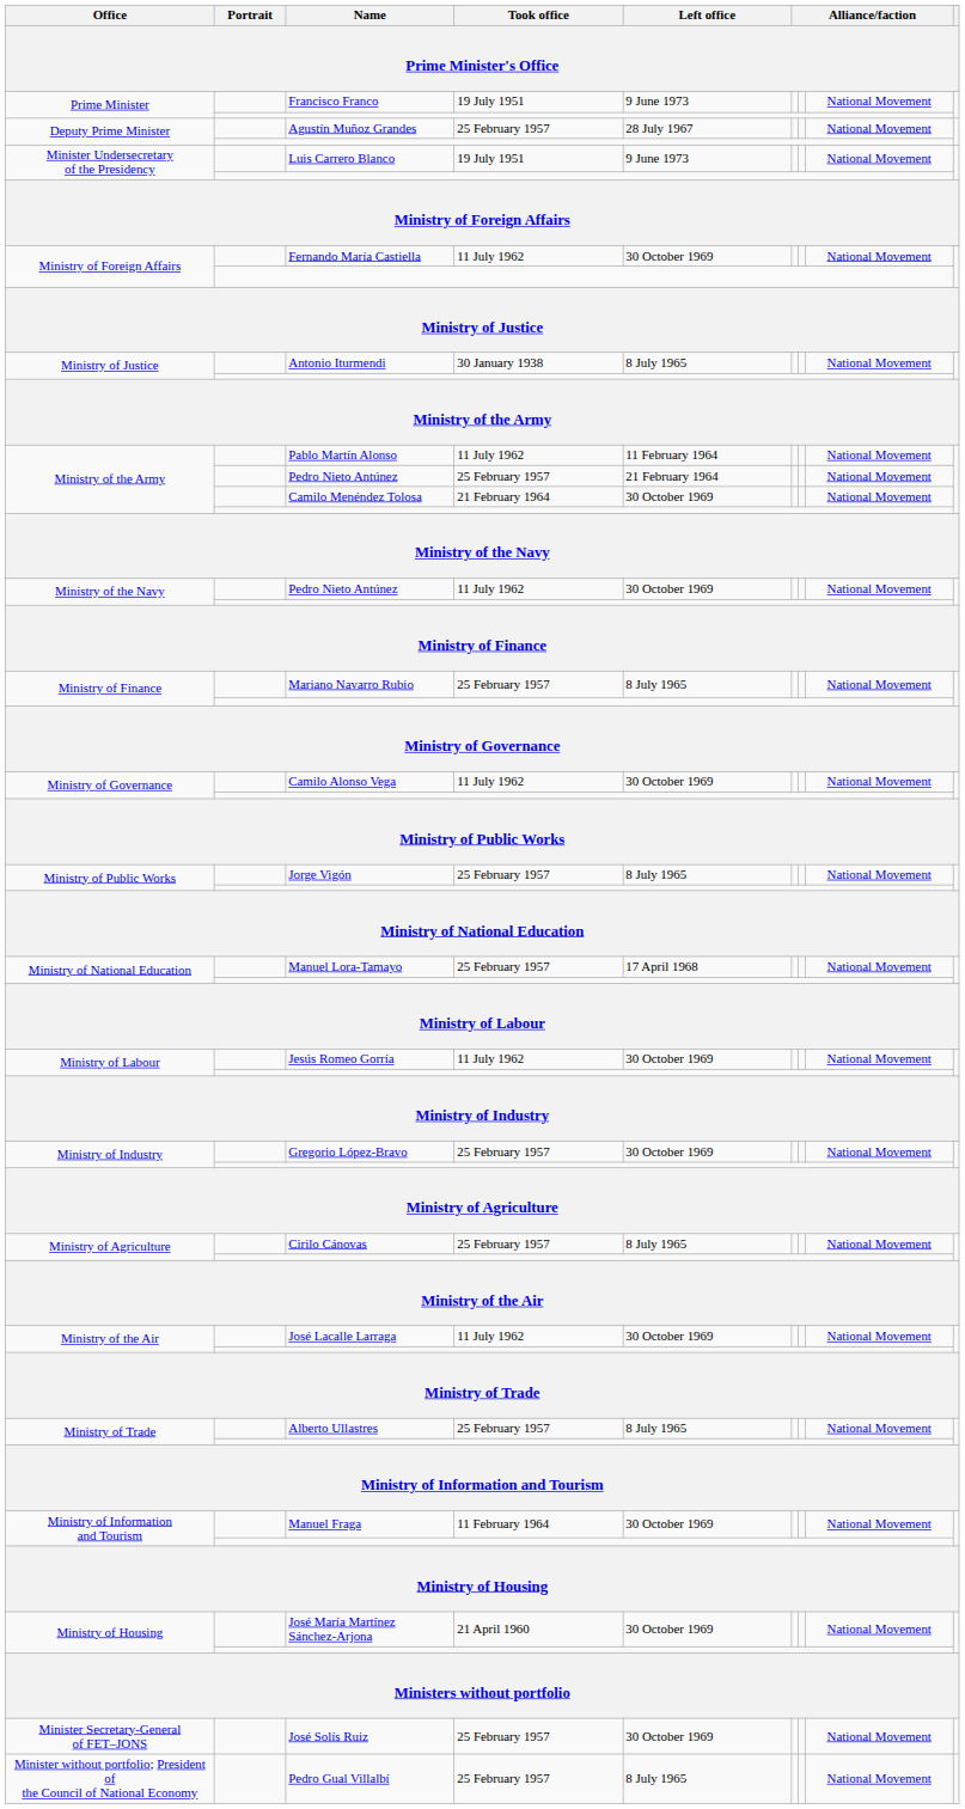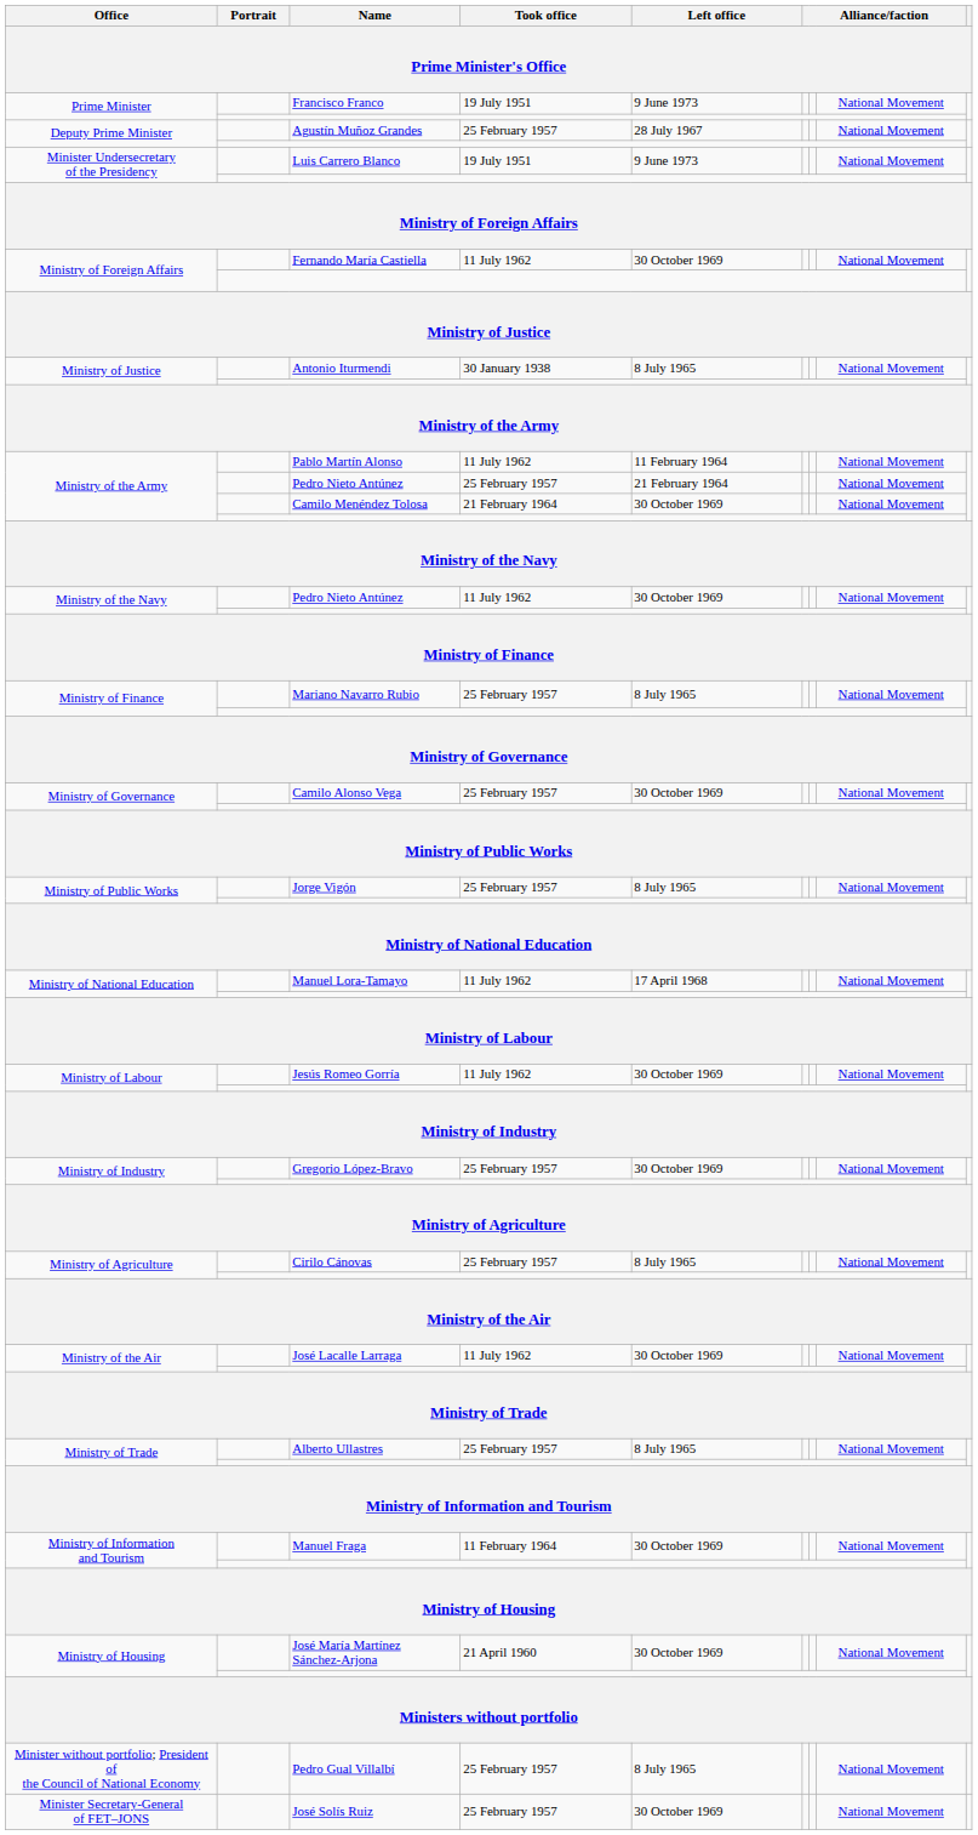Camilo Alonso Vega | Took office: 11 July 1962 -> 25 February 1957
Manuel Lora-Tamayo | Took office: 25 February 1957 -> 11 July 1962
rows swapped: José Solís Ruiz <-> Pedro Gual Villalbí
